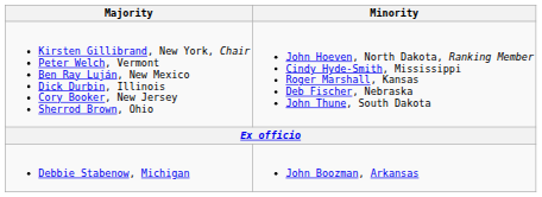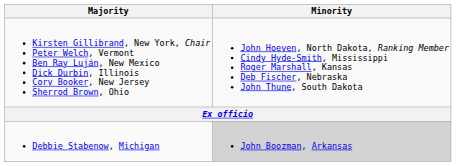Debbie Stabenow, Michigan | Minority: no background -> lightgrey background
